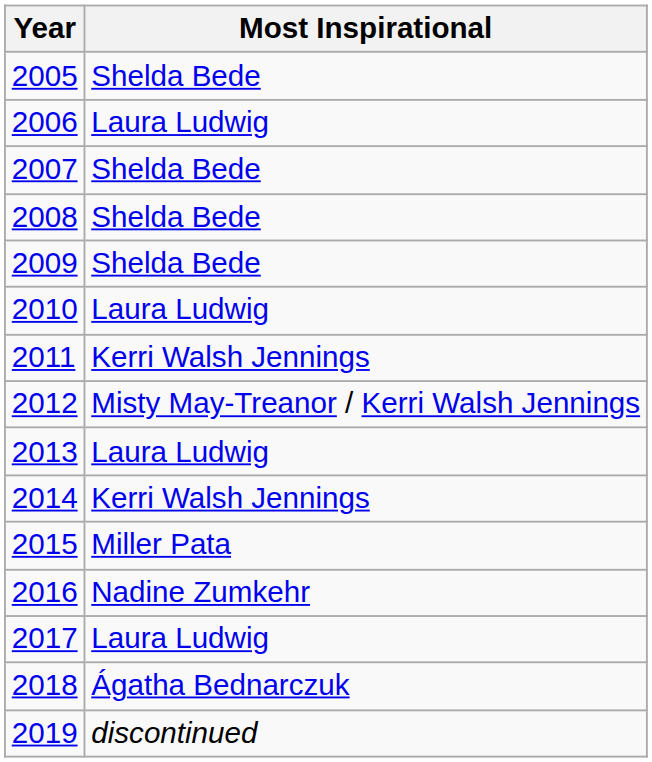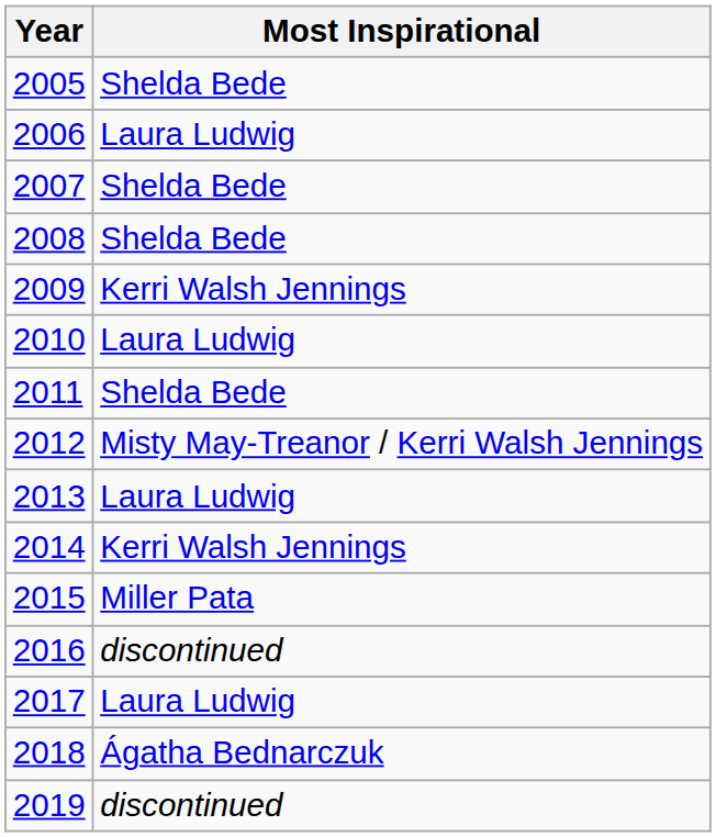2009 | Most Inspirational: Shelda Bede -> Kerri Walsh Jennings
2011 | Most Inspirational: Kerri Walsh Jennings -> Shelda Bede
2016 | Most Inspirational: Nadine Zumkehr -> discontinued
